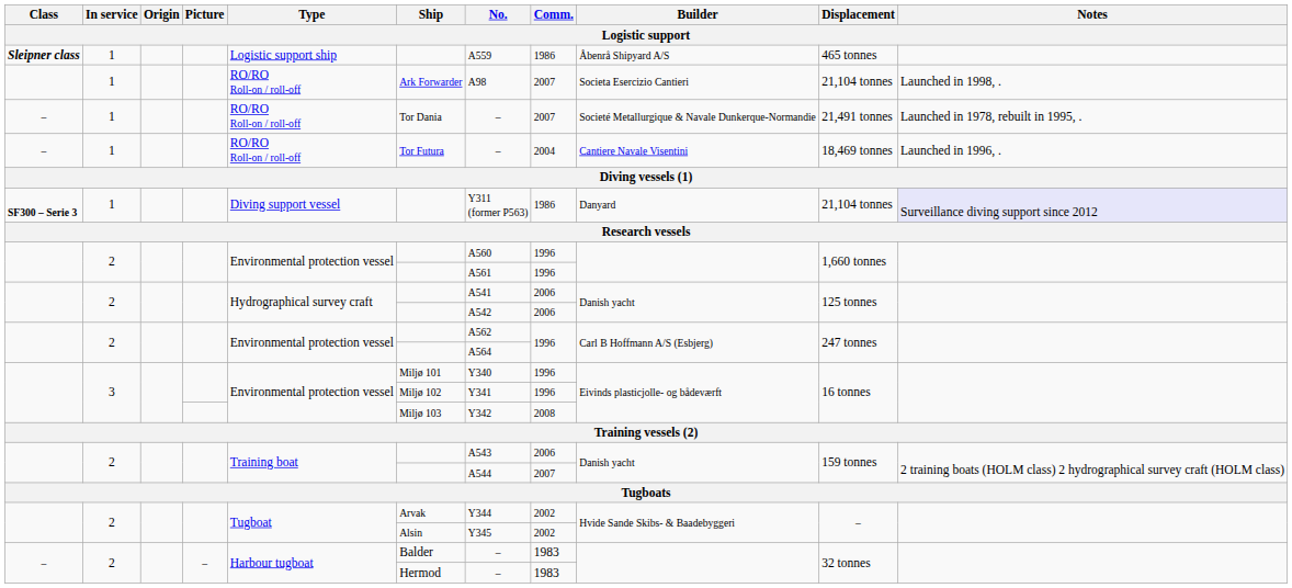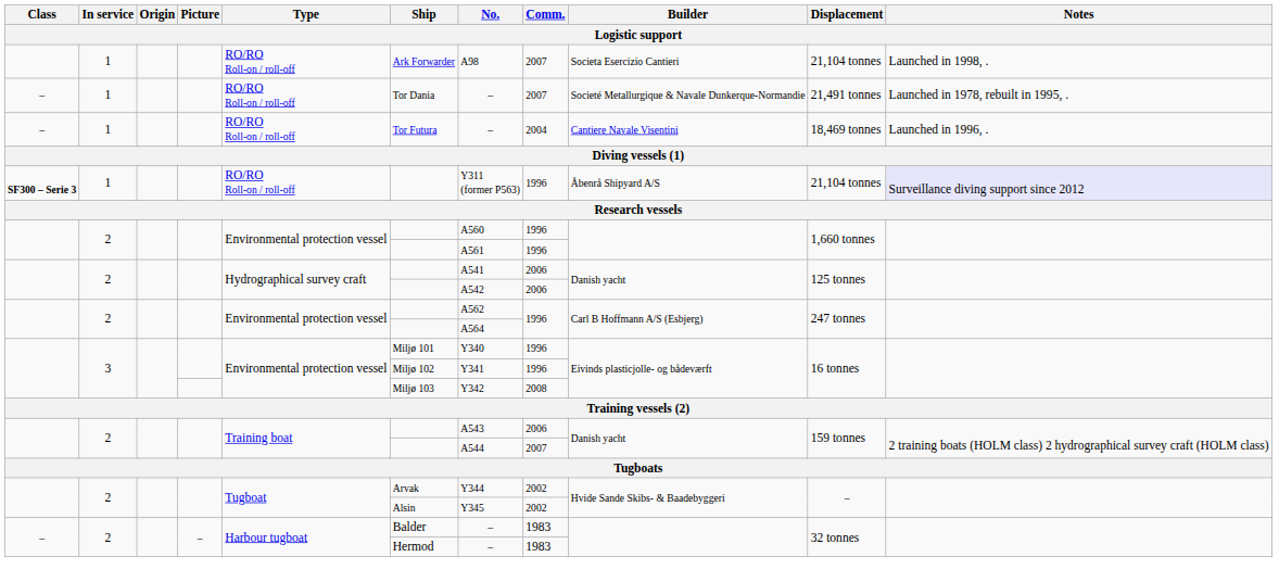- row: Sleipner class | 1 | Logistic support ship | A559 | 1986 | Åbenrå Shipyard A/S | 465 tonnes
SF300 – Serie 3 | Type: Diving support vessel -> RO/RO Roll-on / roll-off
SF300 – Serie 3 | Comm.: 1986 -> 1996
SF300 – Serie 3 | Builder: Danyard -> Åbenrå Shipyard A/S
